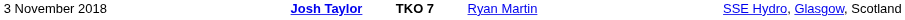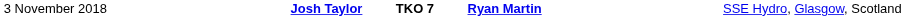3 November 2018 | column 4: normal -> bold
